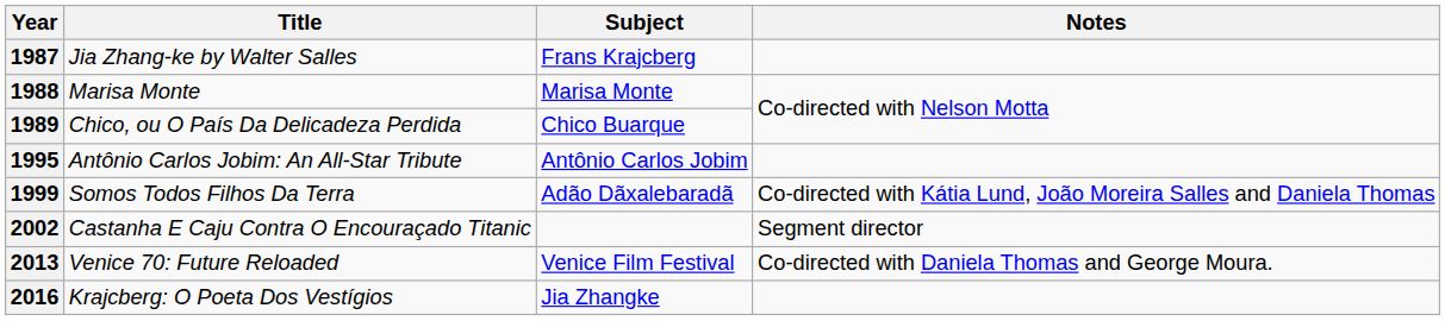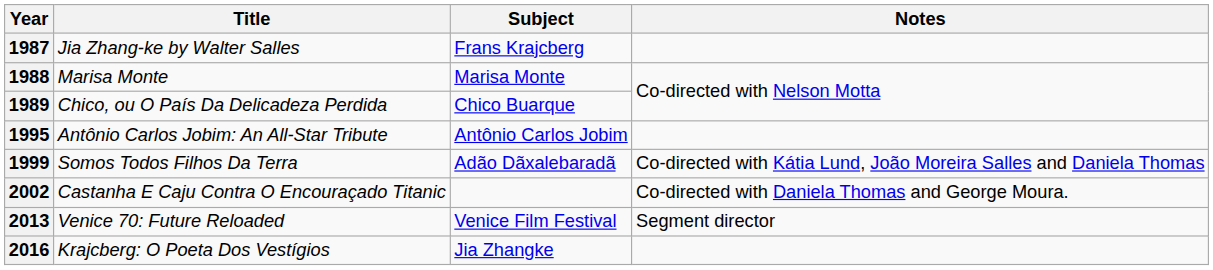2002 | Notes: Segment director -> Co-directed with Daniela Thomas and George Moura.
2013 | Notes: Co-directed with Daniela Thomas and George Moura. -> Segment director
